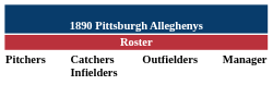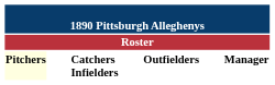Pitchers | column 1: no background -> lightyellow background
